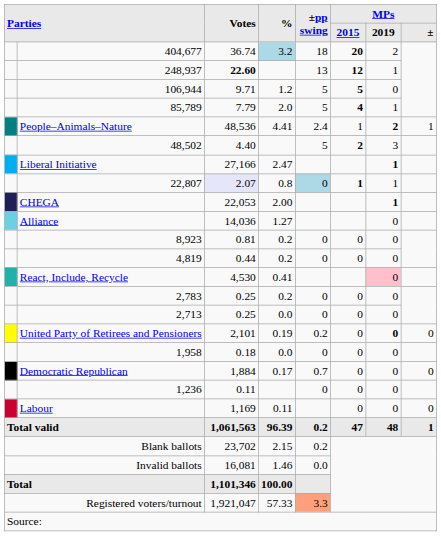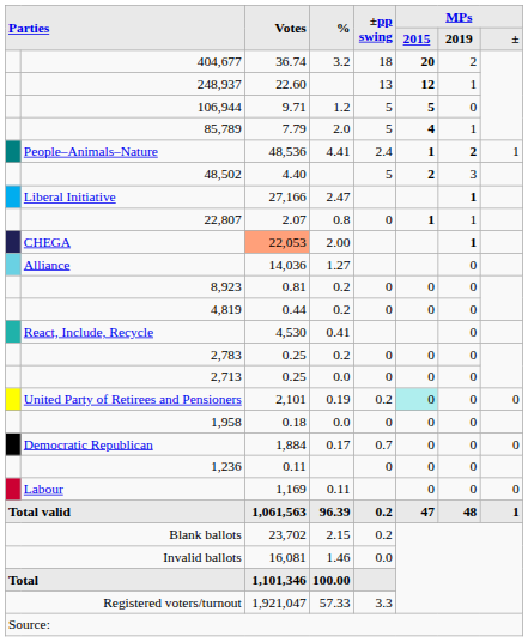404,677 | %: lightblue background -> no background
248,937 | Votes: bold -> normal
People–Animals–Nature | MPs / 2015: normal -> bold
22,807 | Votes: lavender background -> no background
22,807 | ±pp swing: lightblue background -> no background
CHEGA | Votes: no background -> lightsalmon background
React, Include, Recycle | MPs / 2019: pink background -> no background
United Party of Retirees and Pensioners | MPs / 2015: no background -> paleturquoise background
United Party of Retirees and Pensioners | MPs / 2019: bold -> normal
Registered voters/turnout | ±pp swing: lightsalmon background -> no background
